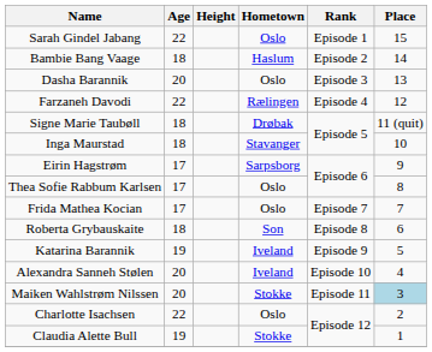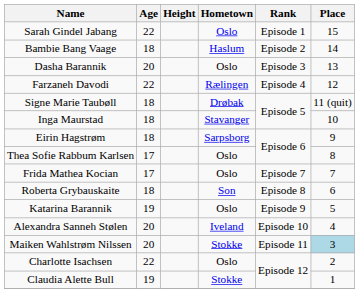Eirin Hagstrøm | Age: 17 -> 18
Katarina Barannik | Hometown: Iveland -> Oslo
